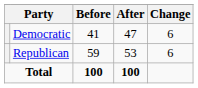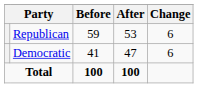rows swapped: Republican <-> Democratic
